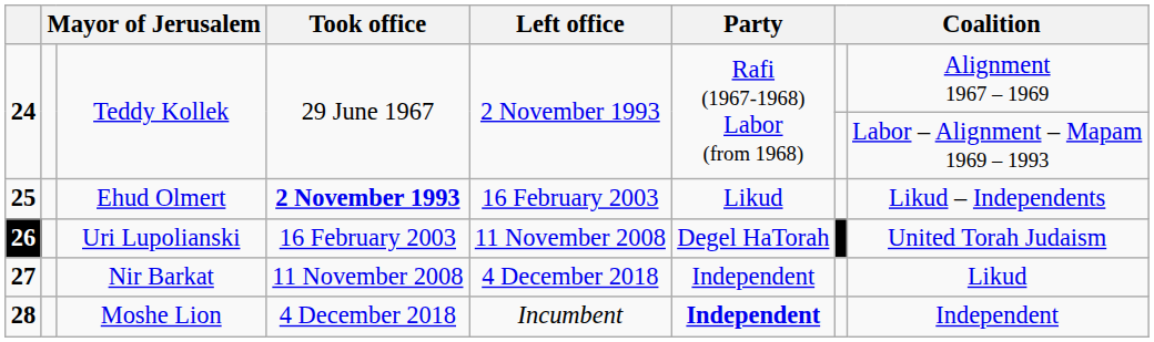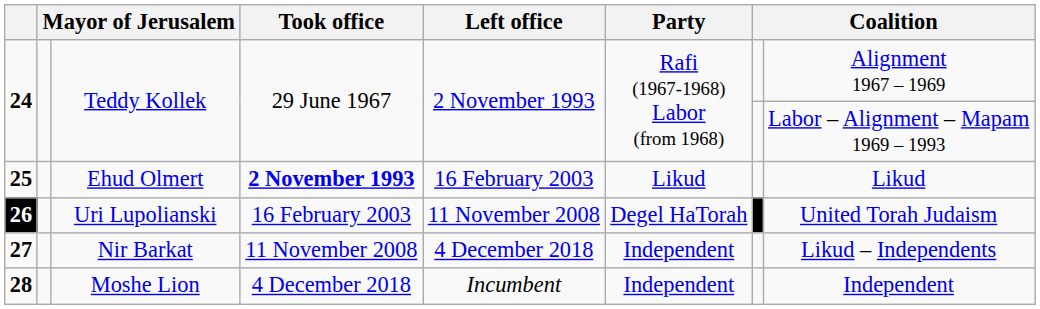25 | column 8: Likud – Independents -> Likud
27 | column 8: Likud -> Likud – Independents
28 | Party: bold -> normal
